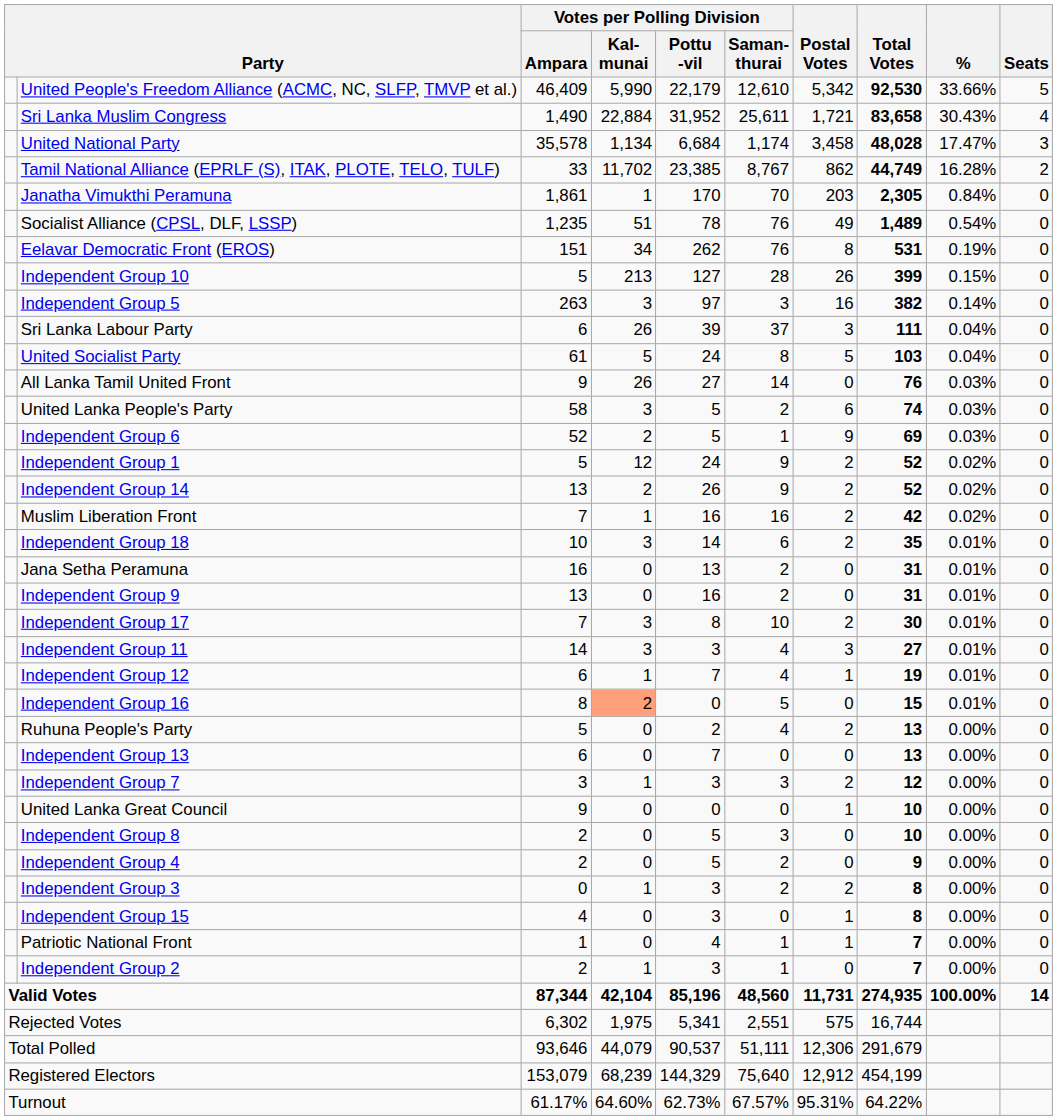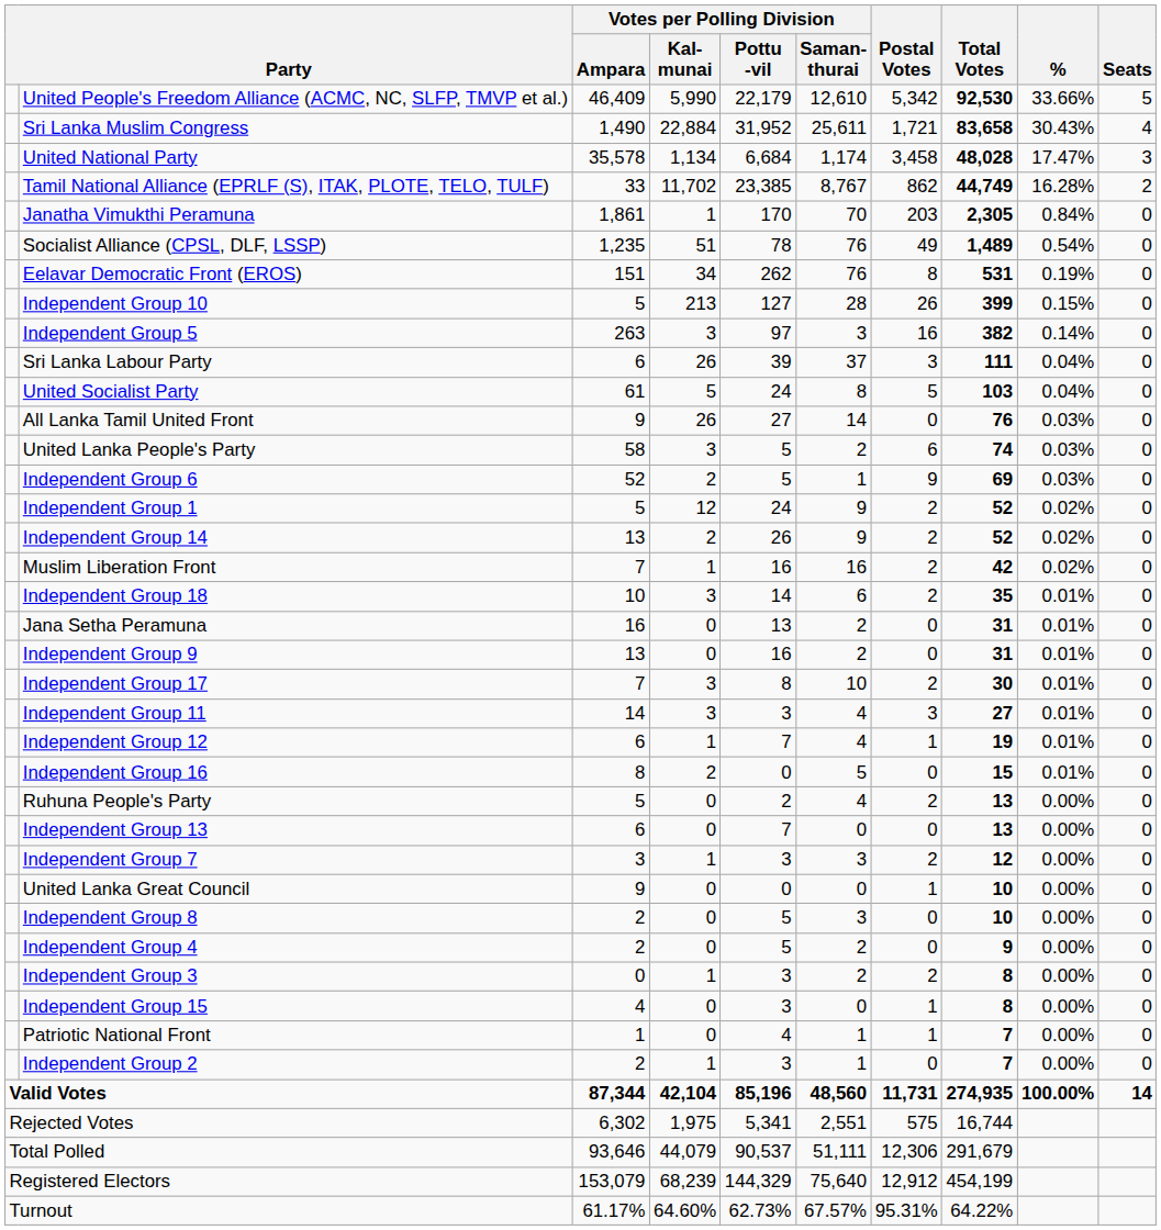Independent Group 16 | Votes per Polling Division / Kal- munai: lightsalmon background -> no background
